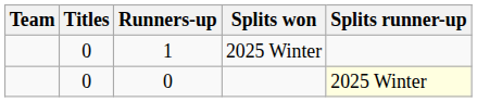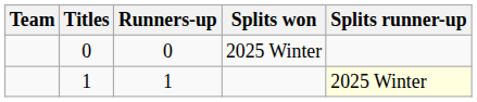row 2 | Runners-up: 1 -> 0
row 3 | Titles: 0 -> 1
row 3 | Runners-up: 0 -> 1
